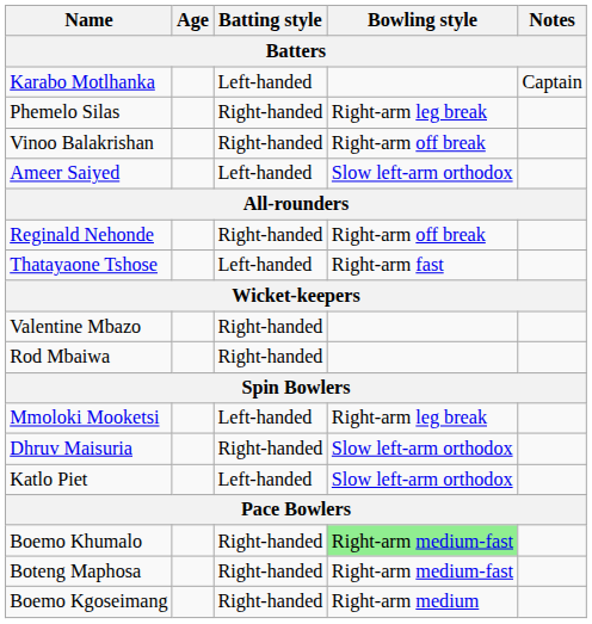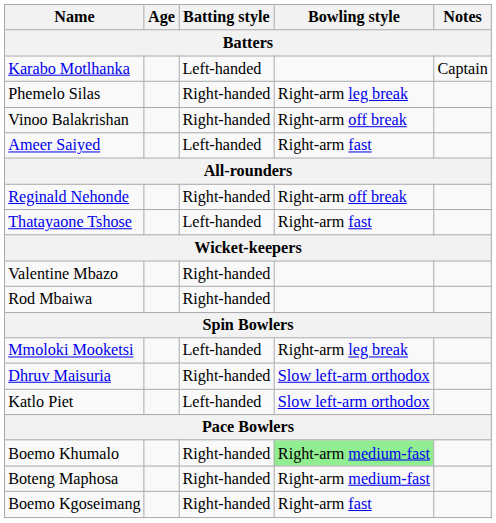Ameer Saiyed | Bowling style: Slow left-arm orthodox -> Right-arm fast
Boemo Kgoseimang | Bowling style: Right-arm medium -> Right-arm fast
